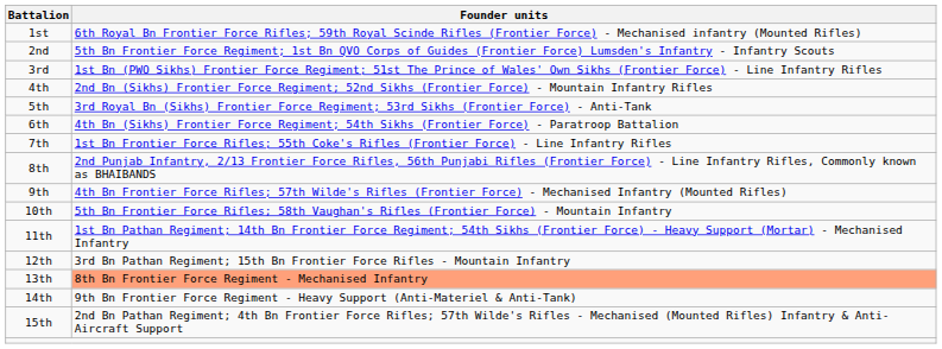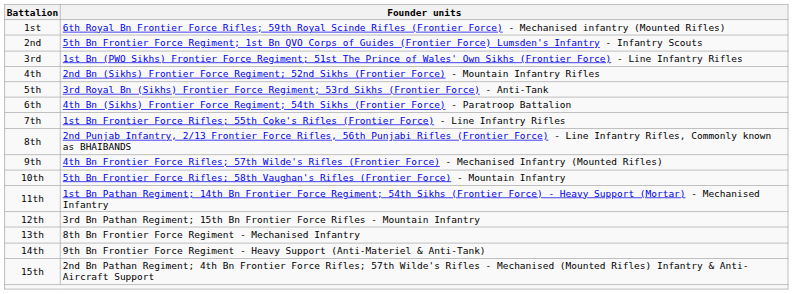13th | Founder units: lightsalmon background -> no background
